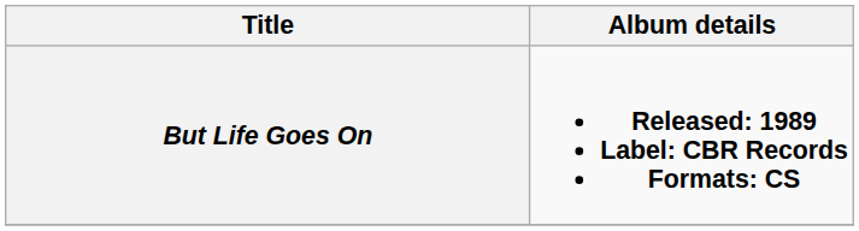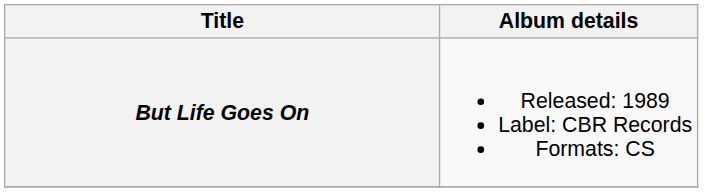But Life Goes On | Album details: bold -> normal
